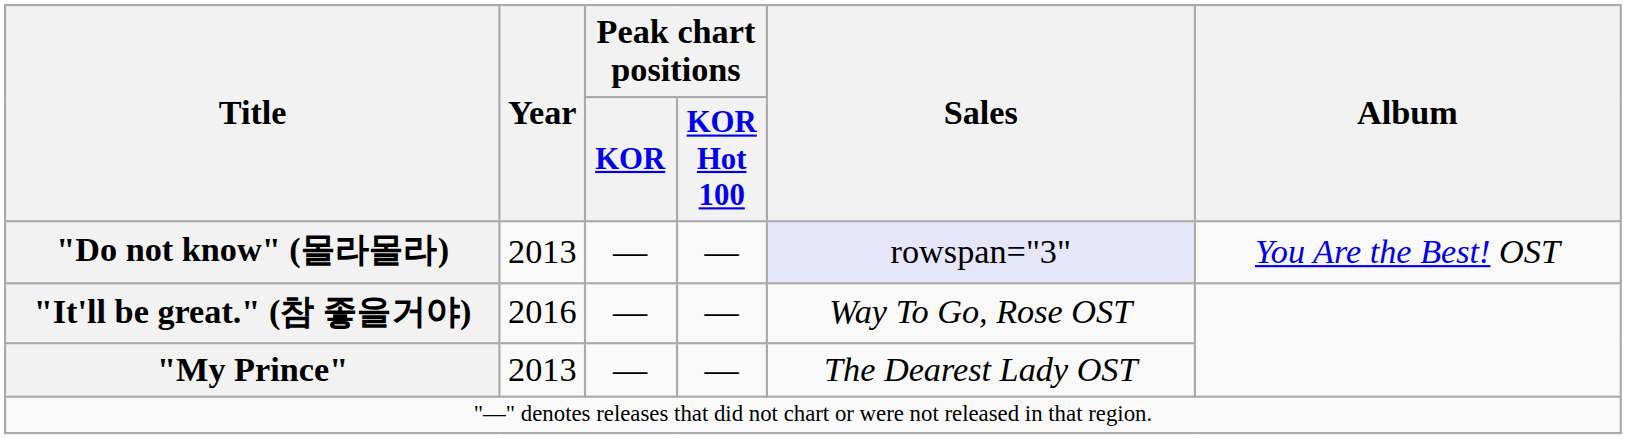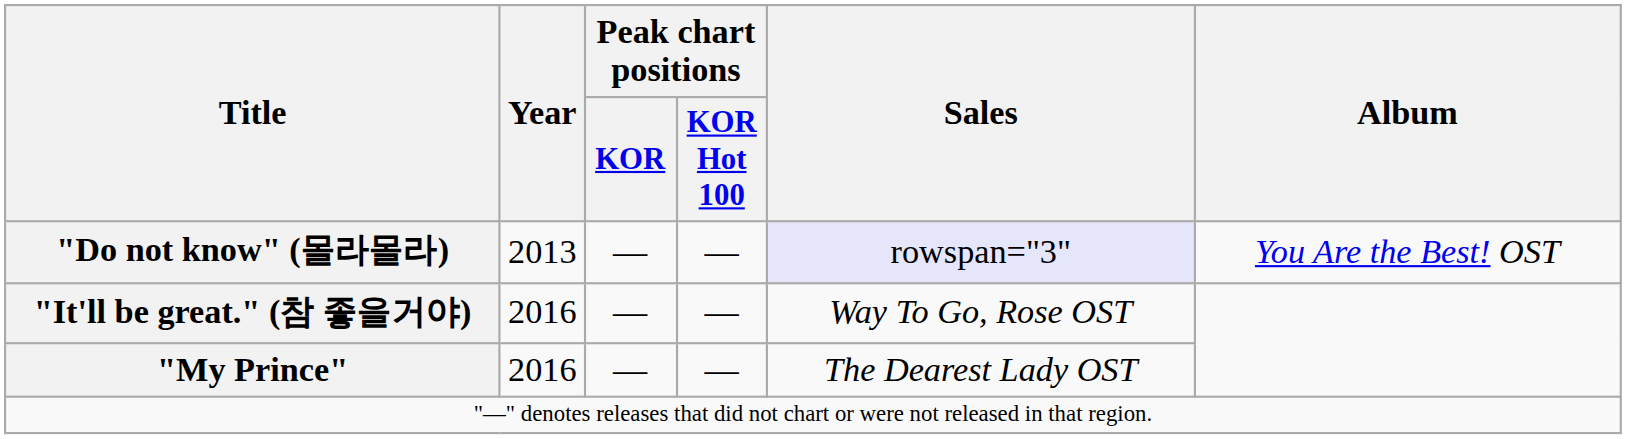"My Prince" | Year: 2013 -> 2016
